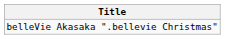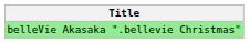row 2 | column 1: no background -> lightgreen background
